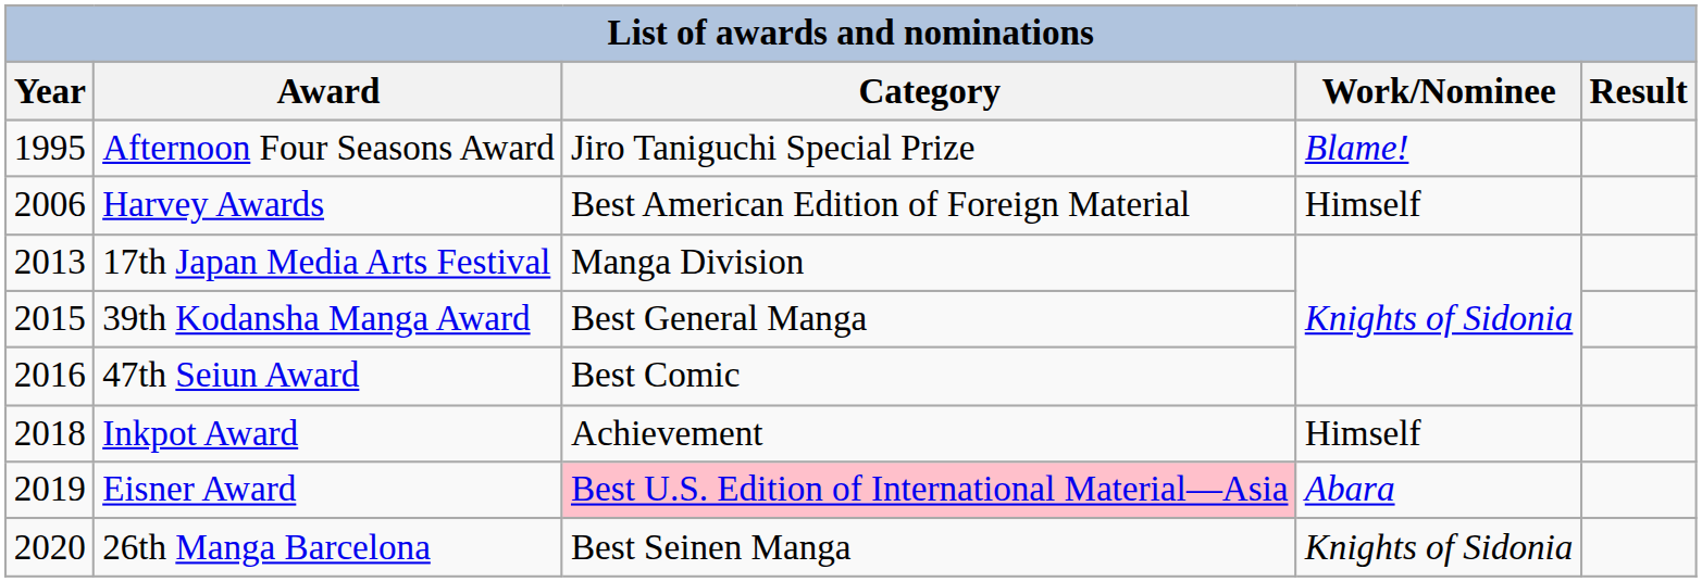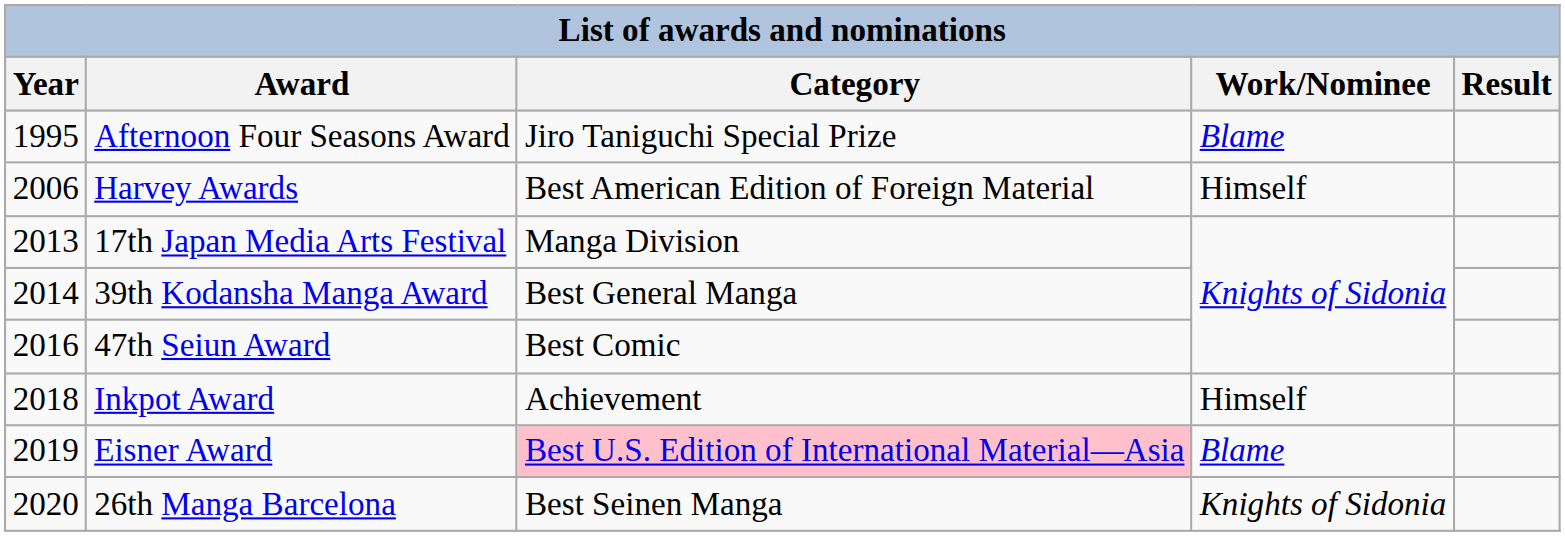Afternoon Four Seasons Award | Work/Nominee: Blame! -> Blame
39th Kodansha Manga Award | Year: 2015 -> 2014
Eisner Award | Work/Nominee: Abara -> Blame
